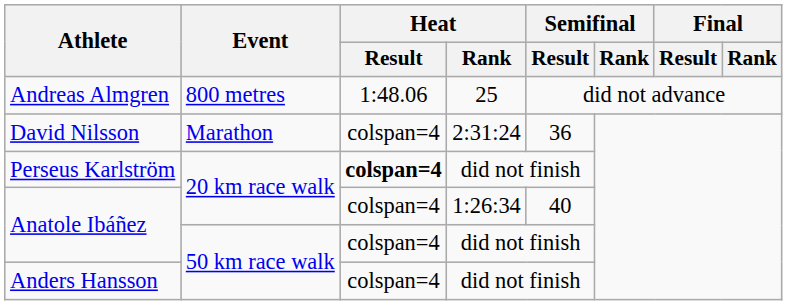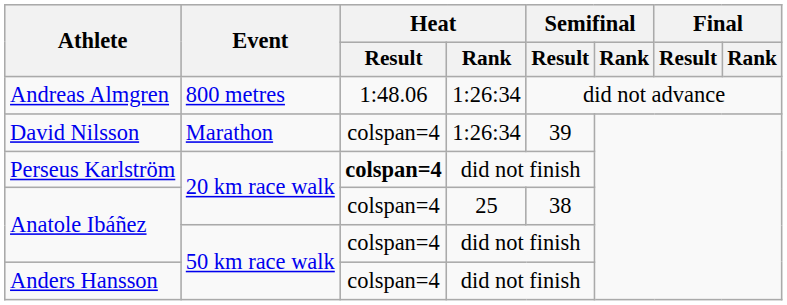Andreas Almgren | Heat / Rank: 25 -> 1:26:34
David Nilsson | Heat / Rank: 2:31:24 -> 1:26:34
David Nilsson | Semifinal / Result: 36 -> 39
Anatole Ibáñez / 20 km race walk | Heat / Rank: 1:26:34 -> 25
Anatole Ibáñez / 20 km race walk | Semifinal / Result: 40 -> 38
